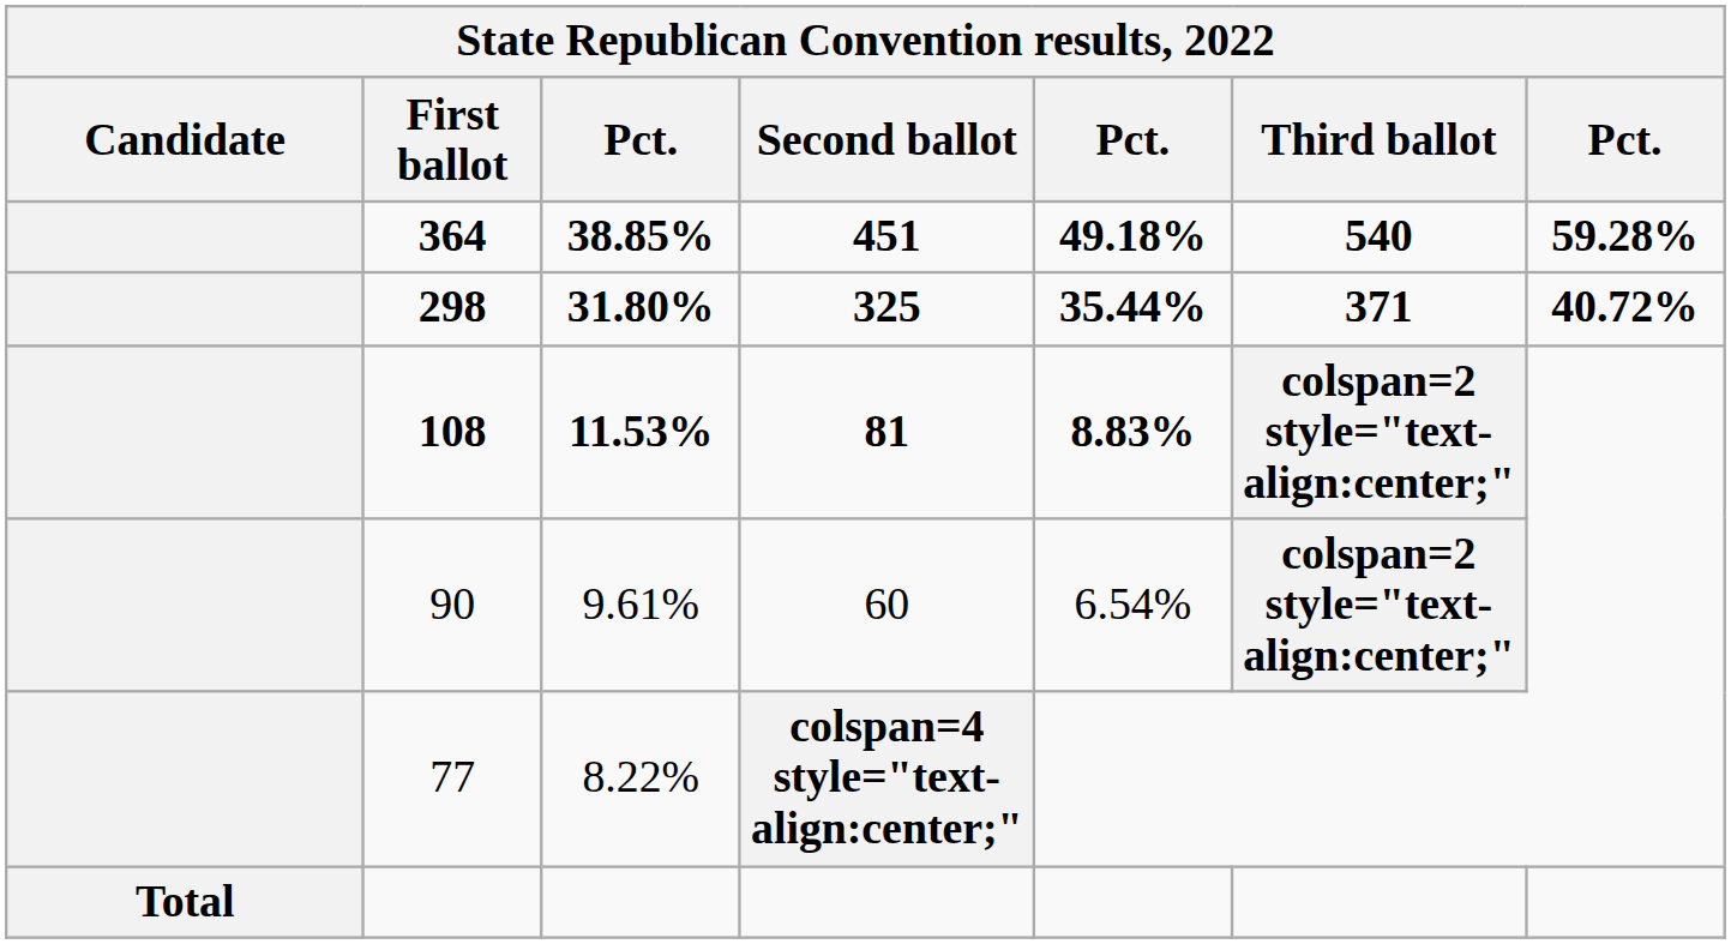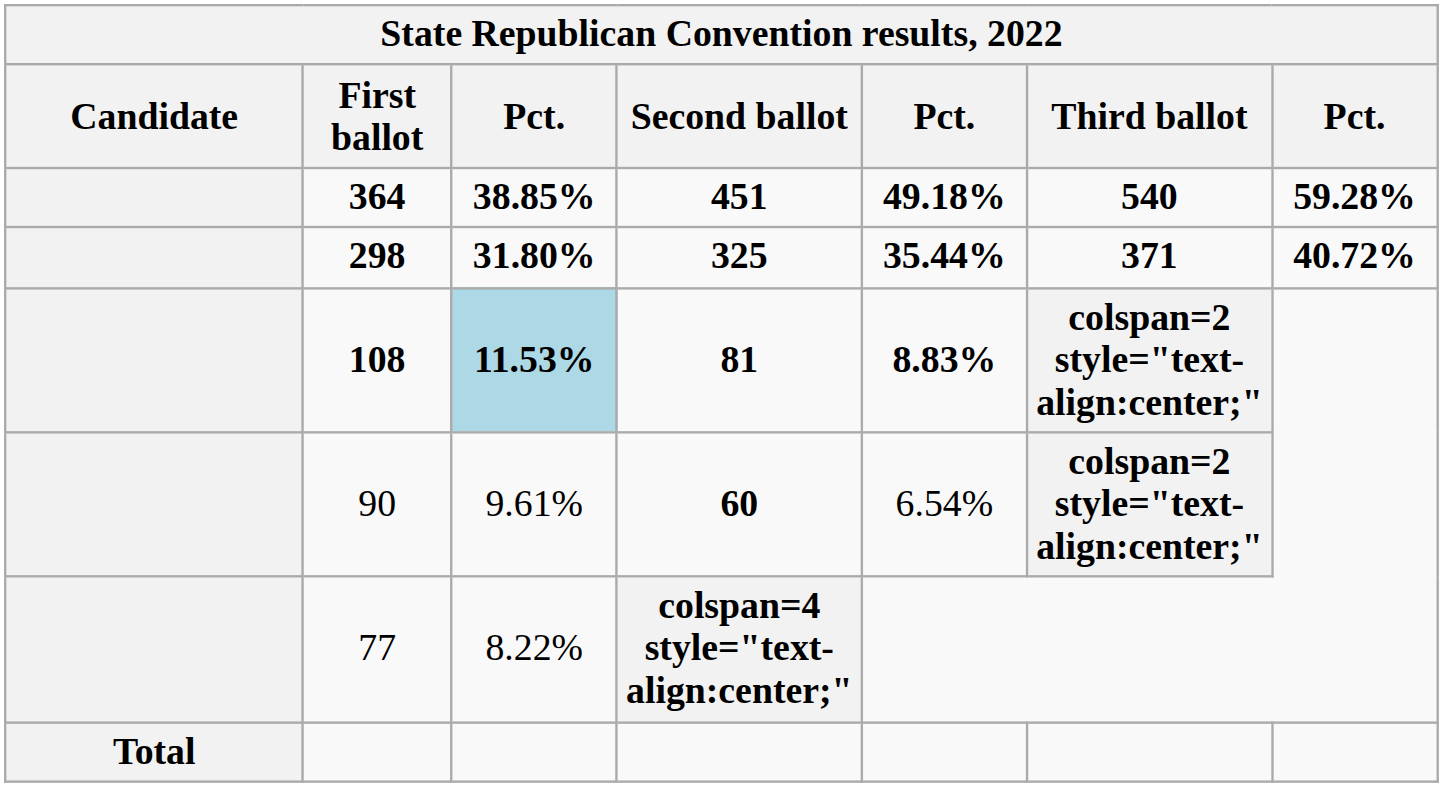108 | column 3: no background -> lightblue background
90 | Second ballot: normal -> bold
